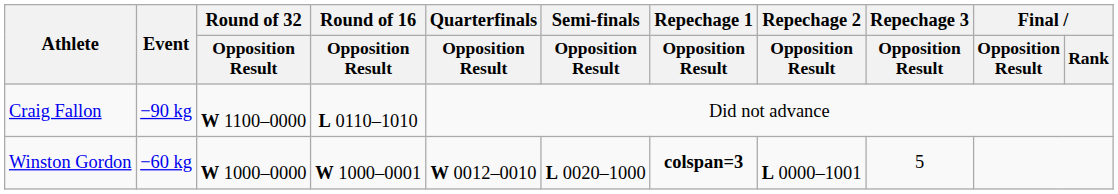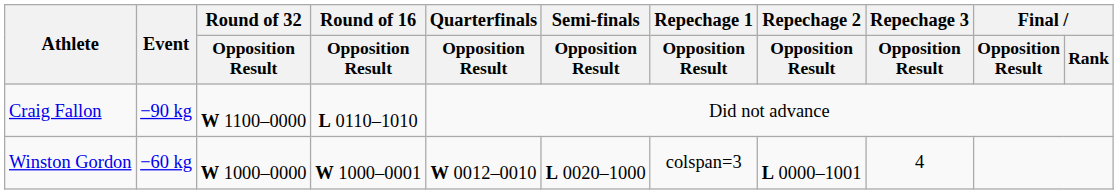Winston Gordon | Repechage 1 / Opposition Result: bold -> normal
Winston Gordon | Repechage 3 / Opposition Result: 5 -> 4
